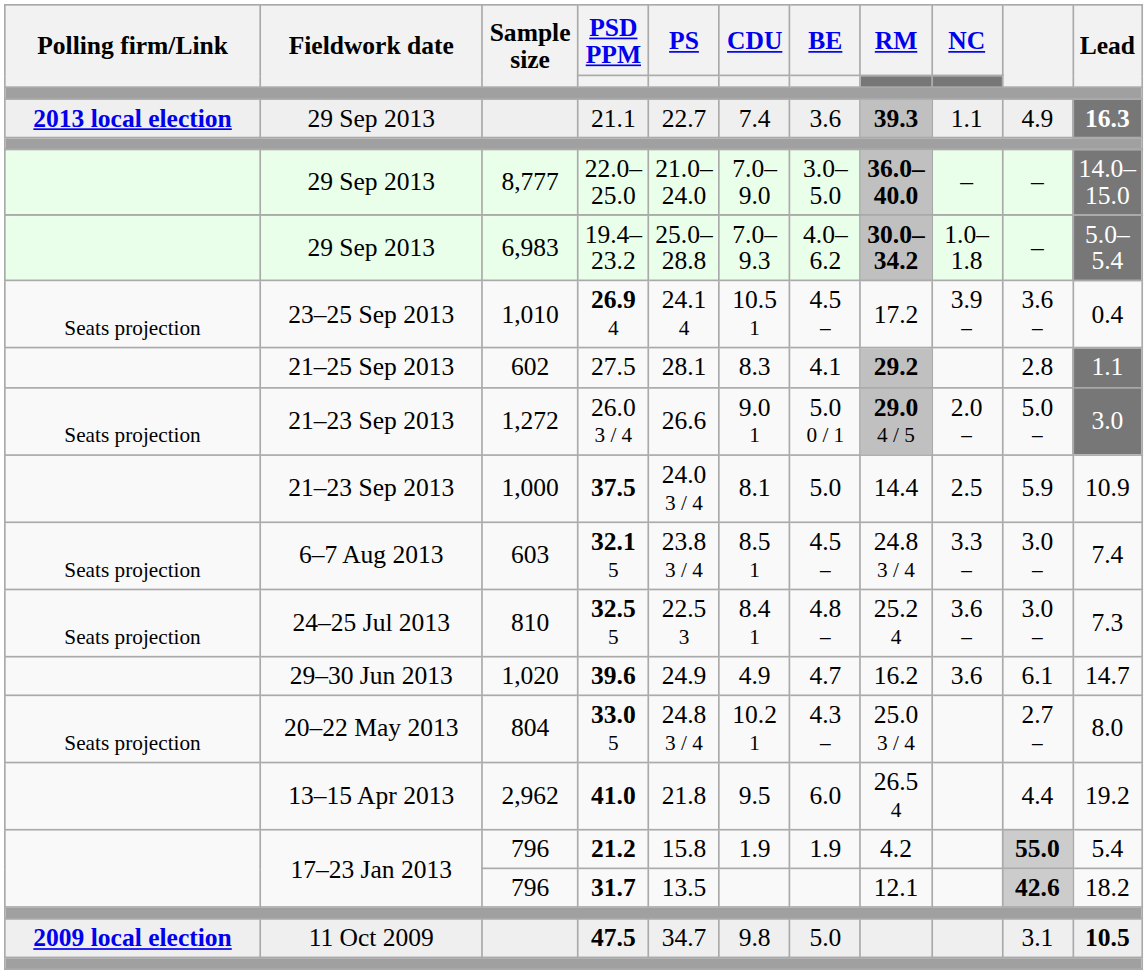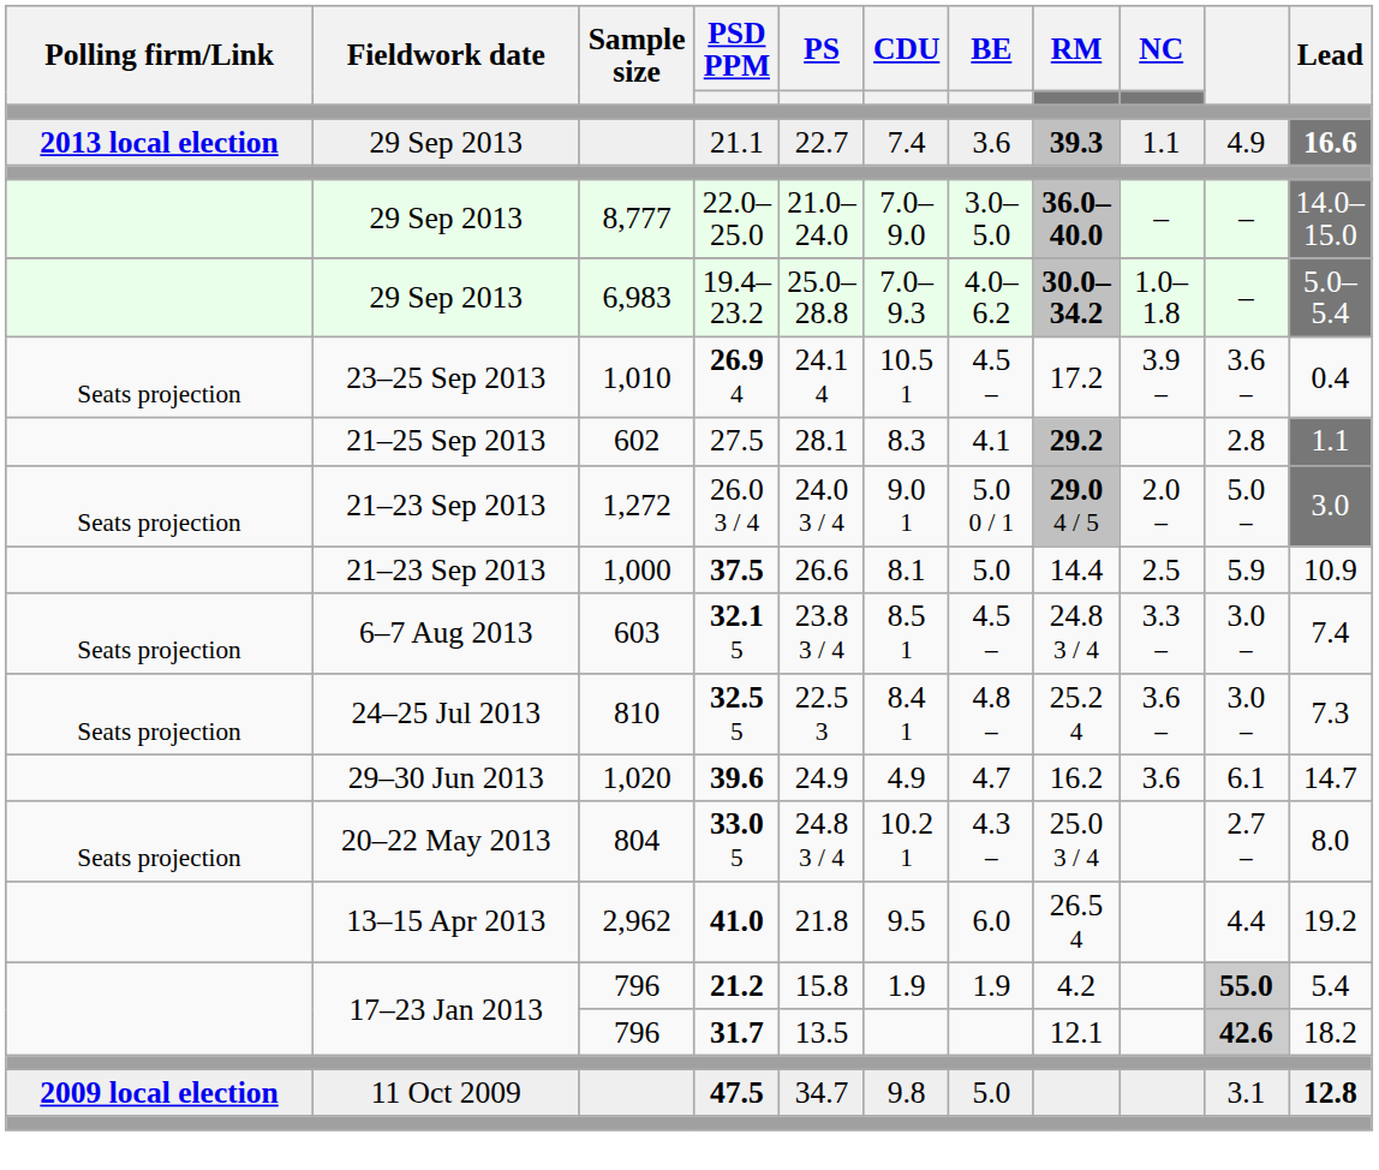21.1 | Lead: 16.3 -> 16.6
26.0 3 / 4 | PS: 26.6 -> 24.0 3 / 4
37.5 | PS: 24.0 3 / 4 -> 26.6
47.5 | Lead: 10.5 -> 12.8
